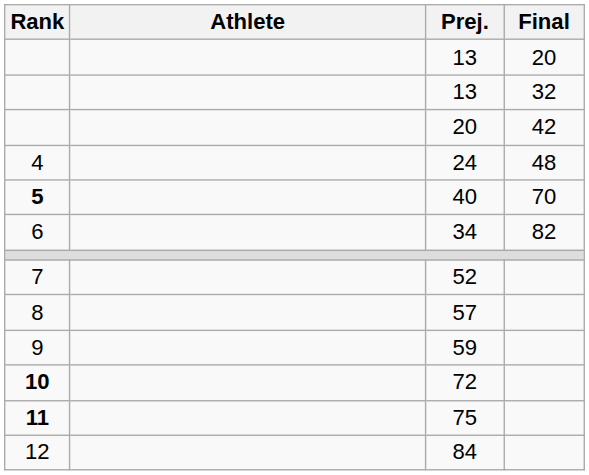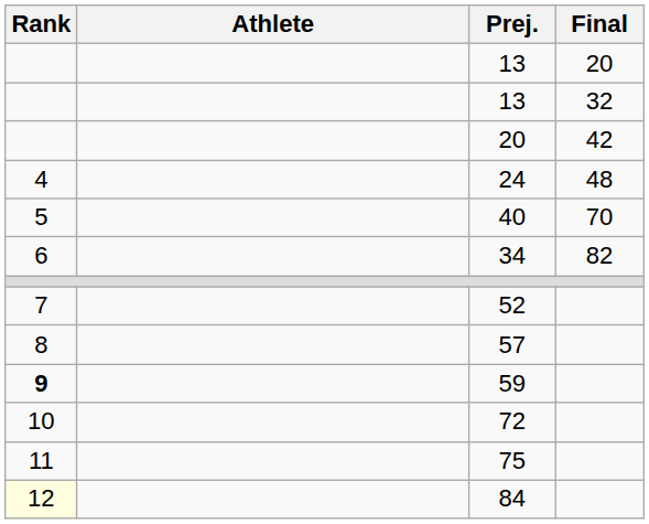40 | Rank: bold -> normal
59 | Rank: normal -> bold
72 | Rank: bold -> normal
75 | Rank: bold -> normal
84 | Rank: no background -> lightyellow background
